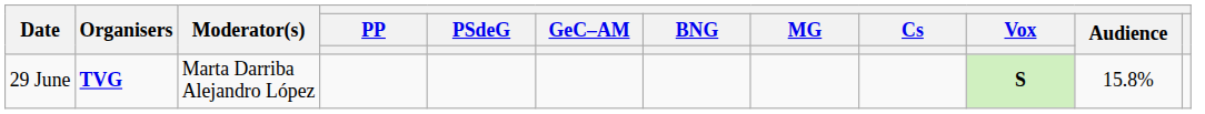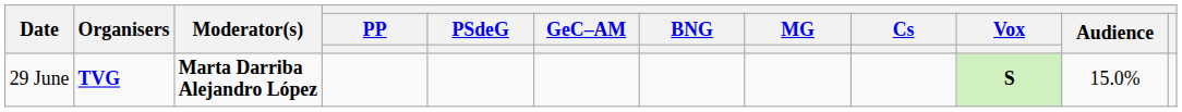29 June | Moderator(s): normal -> bold
29 June | Audience: 15.8% -> 15.0%
